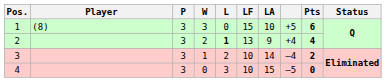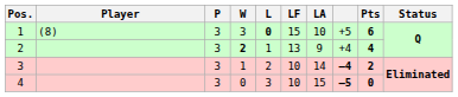row 2 | L: normal -> bold
row 3 | W: normal -> bold
row 3 | L: bold -> normal
row 4 | column 8: normal -> bold
row 5 | column 8: normal -> bold
